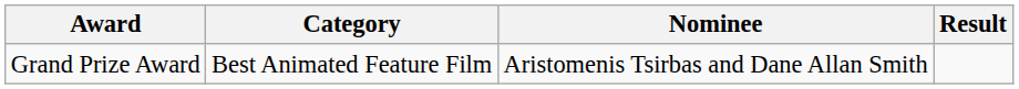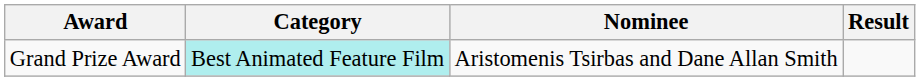Grand Prize Award | Category: no background -> paleturquoise background
